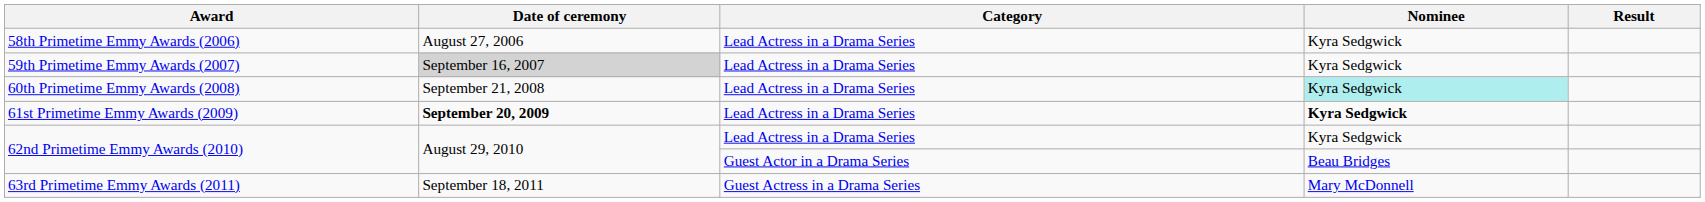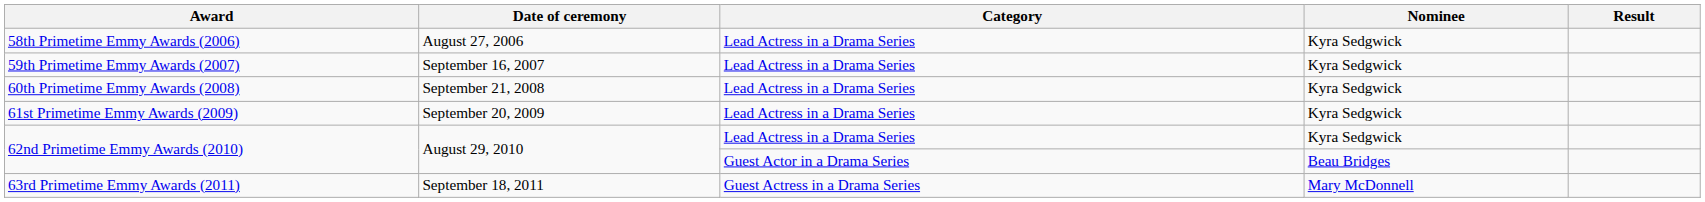59th Primetime Emmy Awards (2007) | Date of ceremony: lightgrey background -> no background
60th Primetime Emmy Awards (2008) | Nominee: paleturquoise background -> no background
61st Primetime Emmy Awards (2009) | Date of ceremony: bold -> normal
61st Primetime Emmy Awards (2009) | Nominee: bold -> normal
